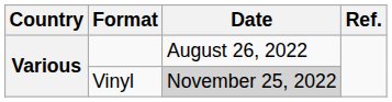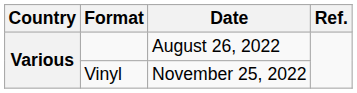Vinyl | Date: lightgrey background -> no background
